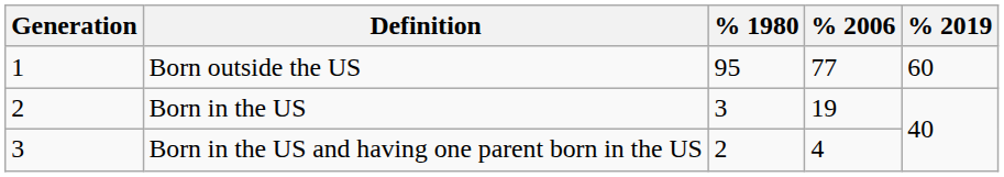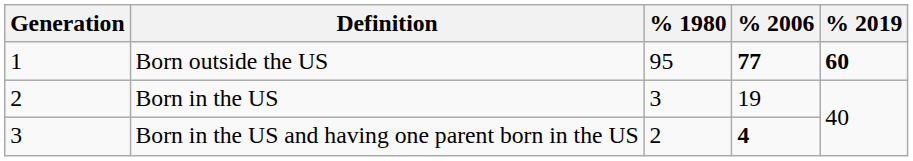Born outside the US | % 2006: normal -> bold
Born outside the US | % 2019: normal -> bold
Born in the US and having one parent born in the US | % 2006: normal -> bold
